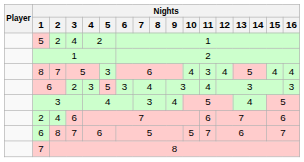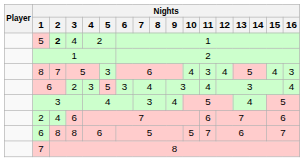row 3 | Nights / 2: normal -> bold
row 5 | Nights / 16: 4 -> 3
row 6 | Nights / 16: 3 -> 4
row 9 | Nights / 3: 7 -> 8
